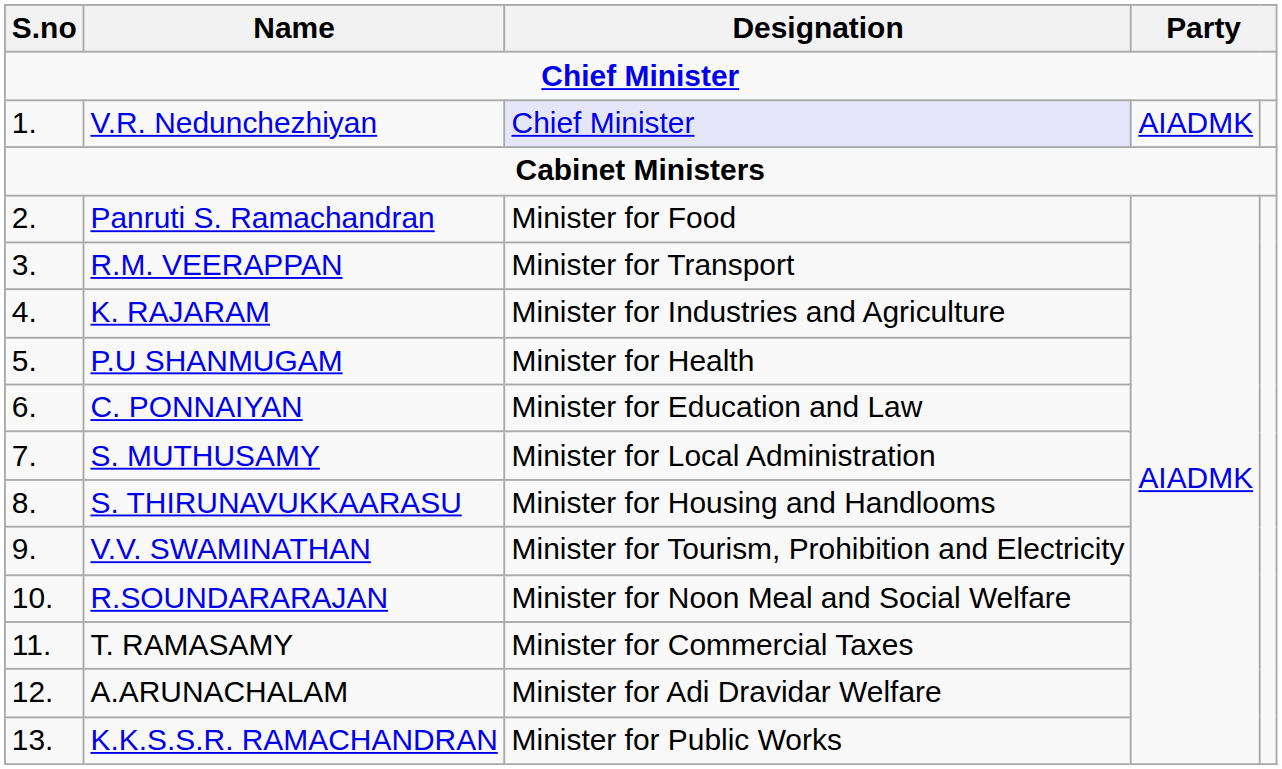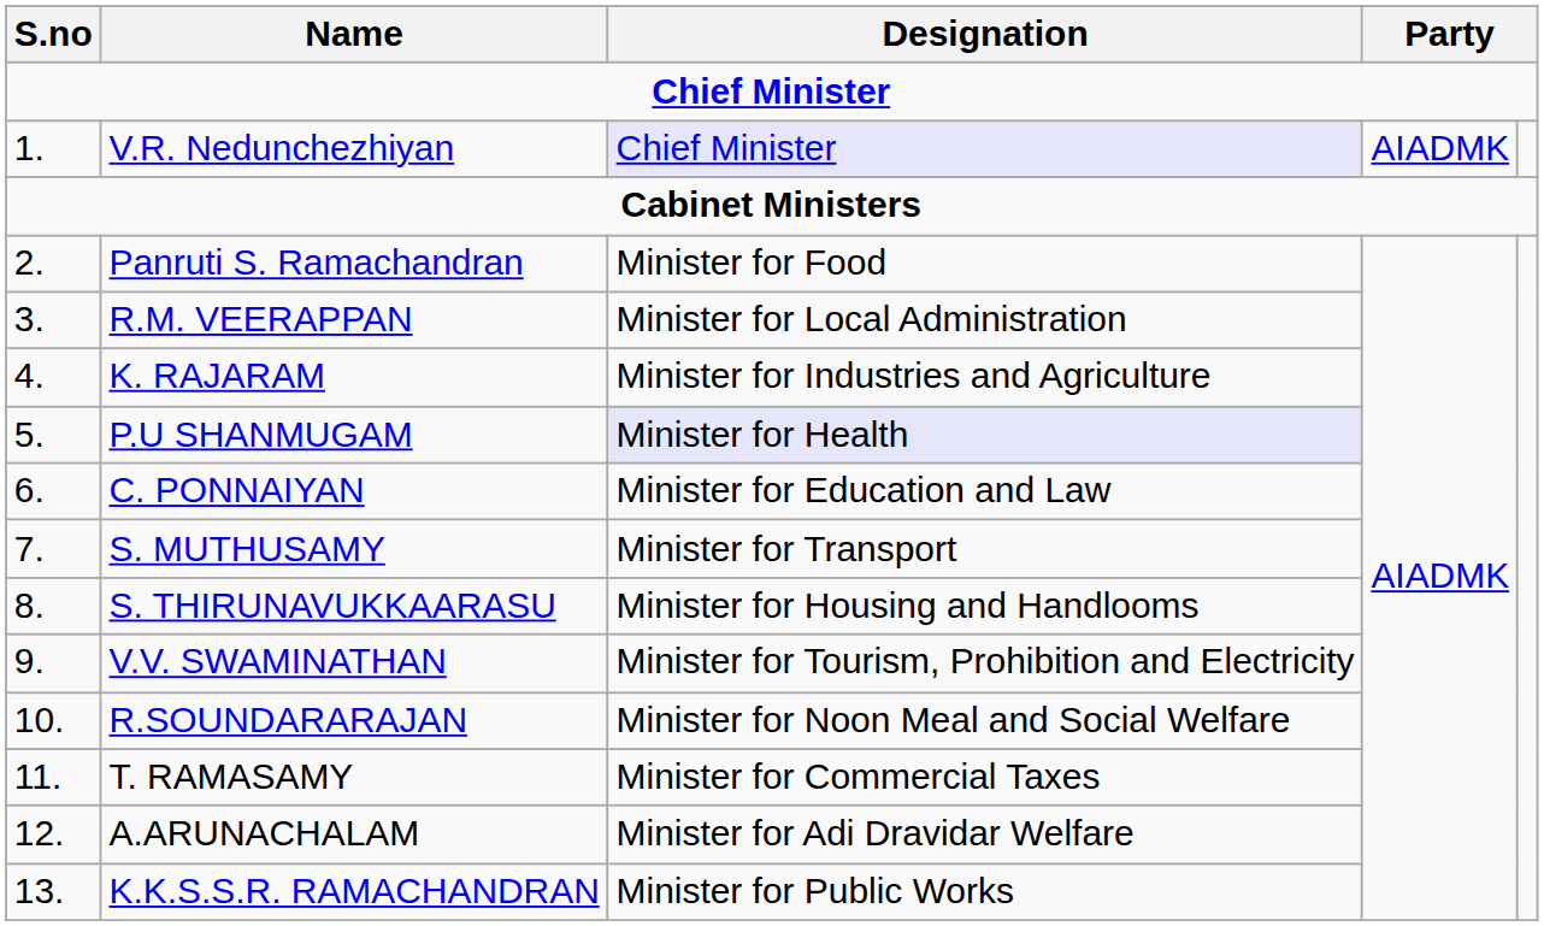R.M. VEERAPPAN | Designation: Minister for Transport -> Minister for Local Administration
P.U SHANMUGAM | Designation: no background -> lavender background
S. MUTHUSAMY | Designation: Minister for Local Administration -> Minister for Transport
